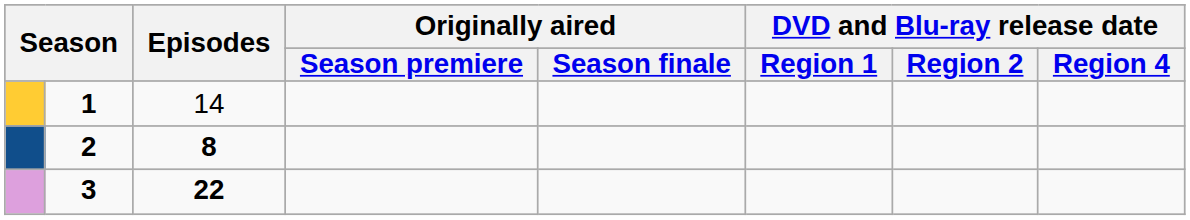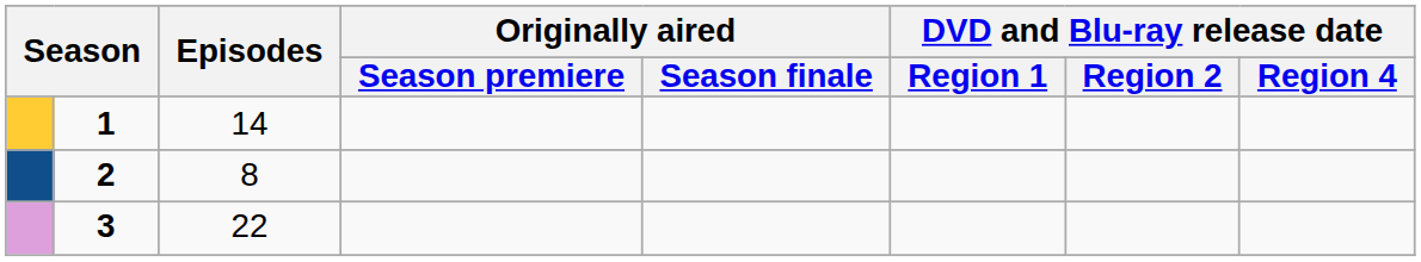2 | Episodes: bold -> normal
3 | Episodes: bold -> normal
